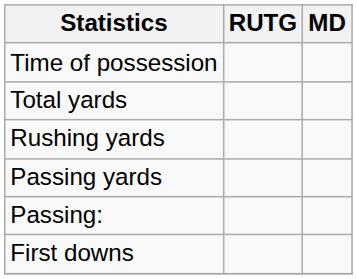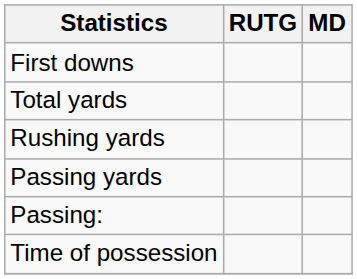rows swapped: First downs <-> Time of possession
